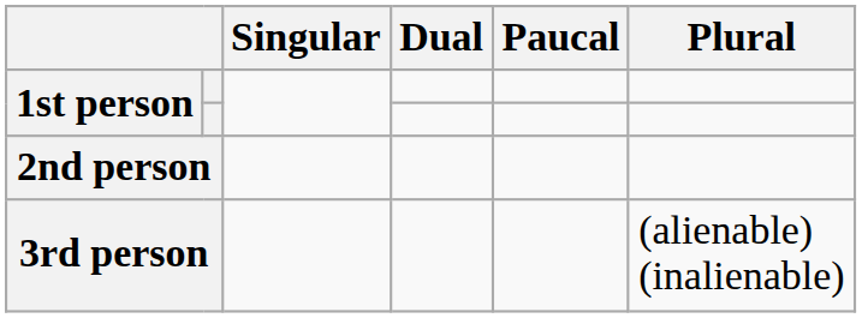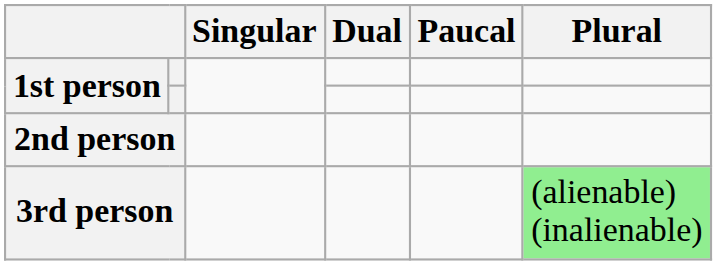3rd person | Plural: no background -> lightgreen background
